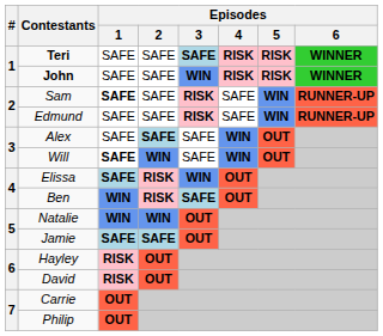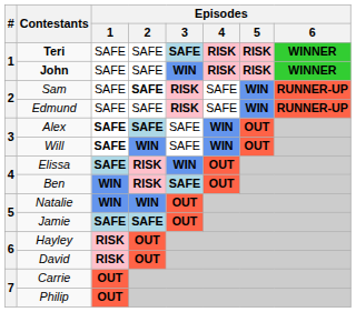Sam | Episodes / 1: bold -> normal
Sam | Episodes / 2: normal -> bold
Alex | Episodes / 1: normal -> bold
